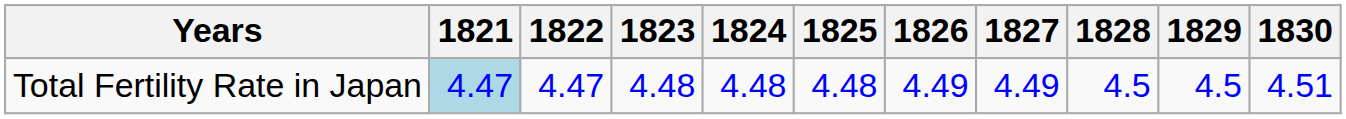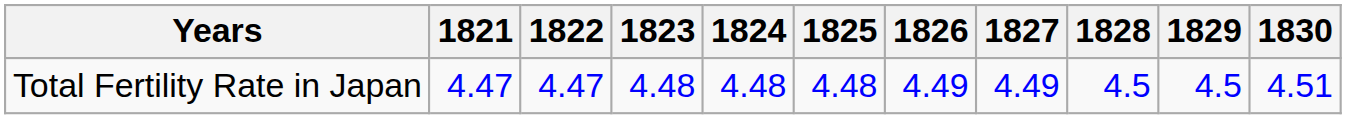row 2 | 1821: lightblue background -> no background
